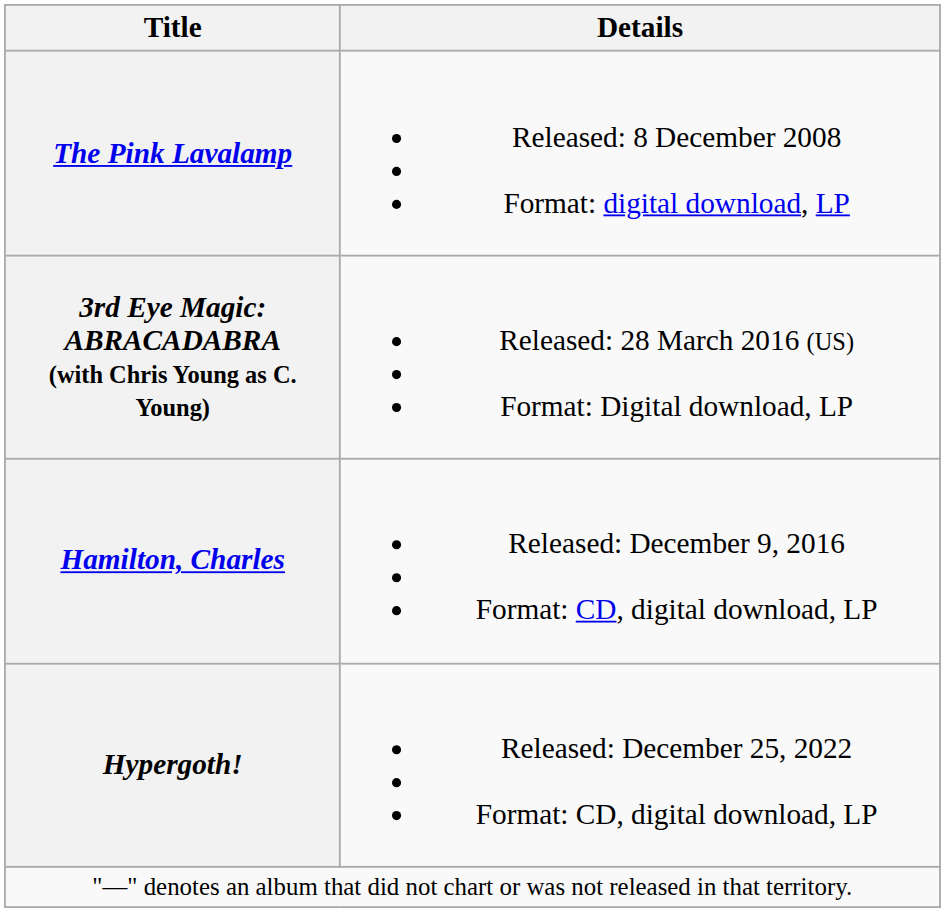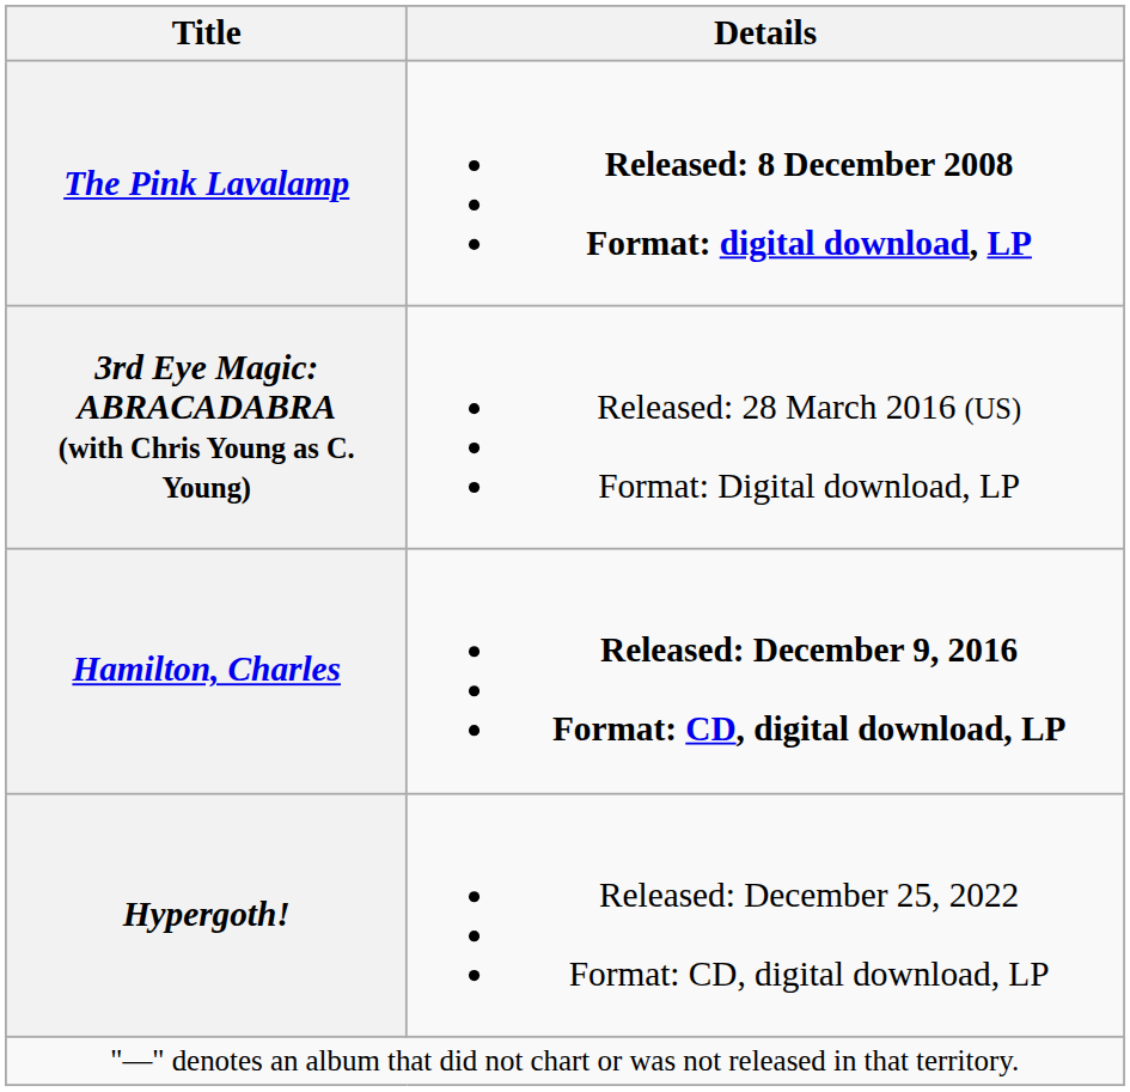The Pink Lavalamp | Details: normal -> bold
Hamilton, Charles | Details: normal -> bold
